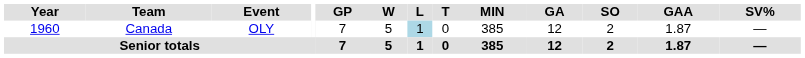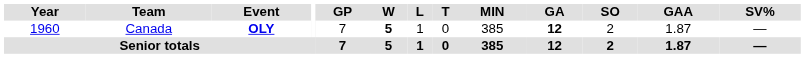Canada | Event: normal -> bold
Canada | W: normal -> bold
Canada | L: lightblue background -> no background
Canada | GA: normal -> bold
